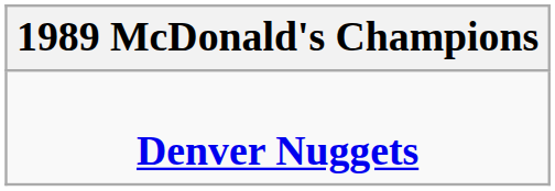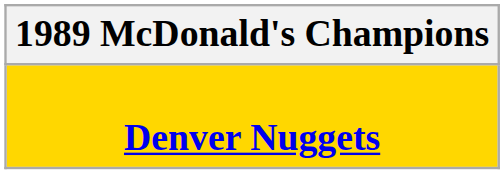row 2 | column 1: no background -> gold background
